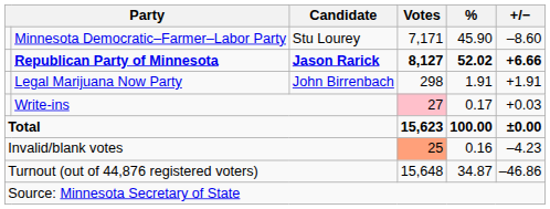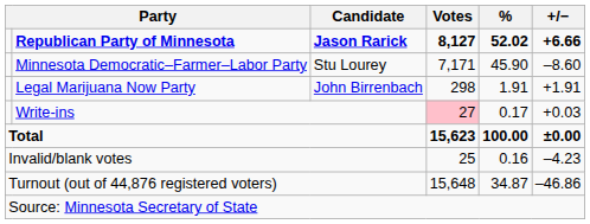rows swapped: Republican Party of Minnesota <-> Minnesota Democratic–Farmer–Labor Party
Invalid/blank votes | Votes: lightsalmon background -> no background
